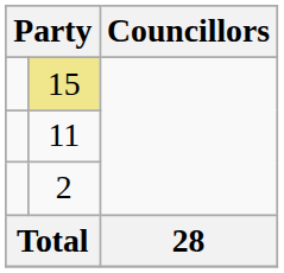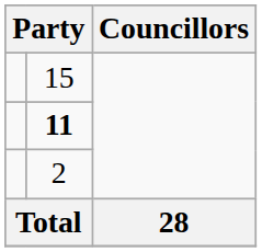15 | column 2: khaki background -> no background
11 | column 2: normal -> bold
